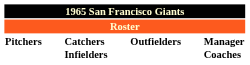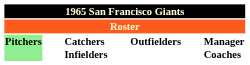Pitchers | column 1: no background -> lightgreen background
